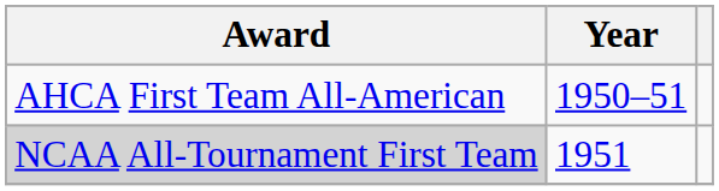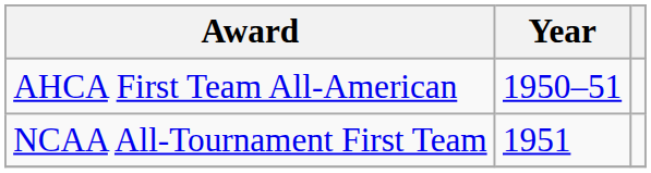row 3 | Award: lightgrey background -> no background
